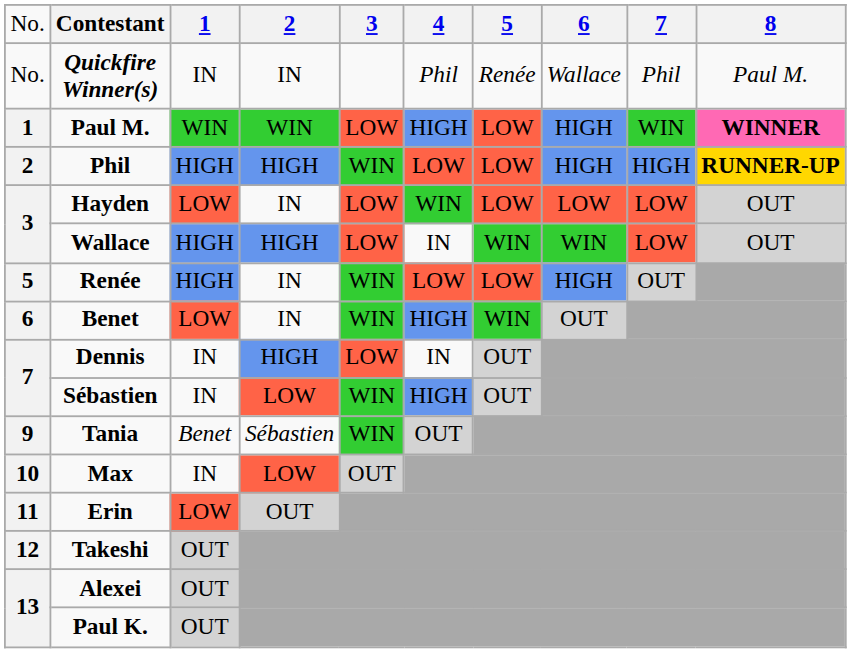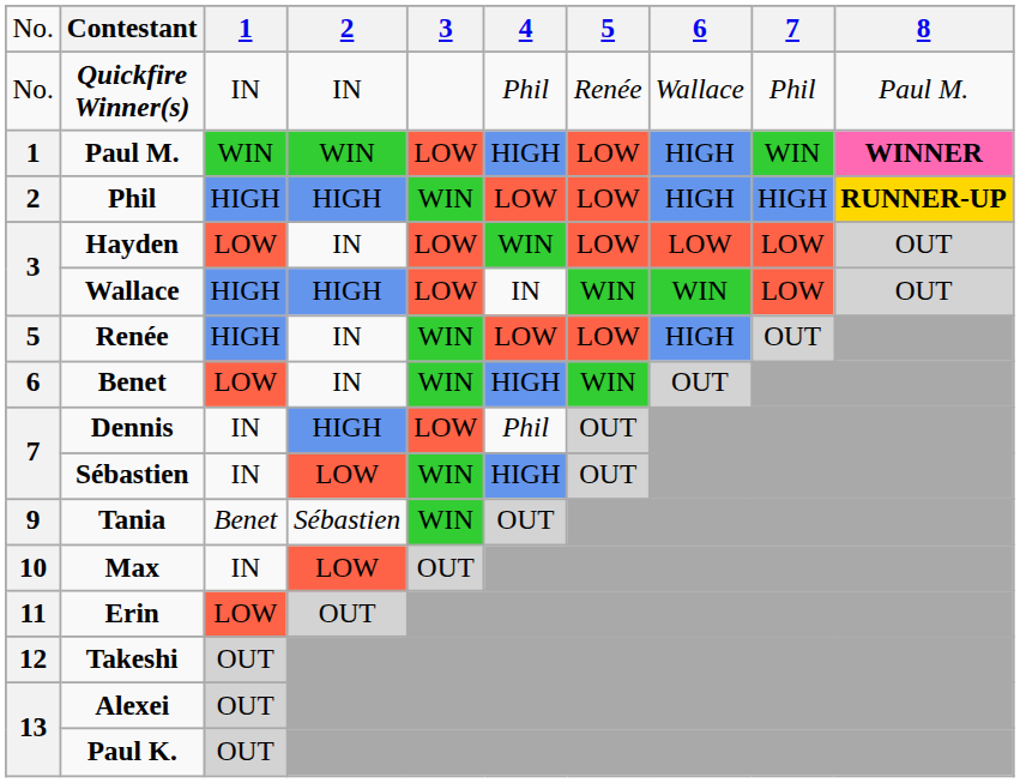Dennis | column 6: IN -> Phil
